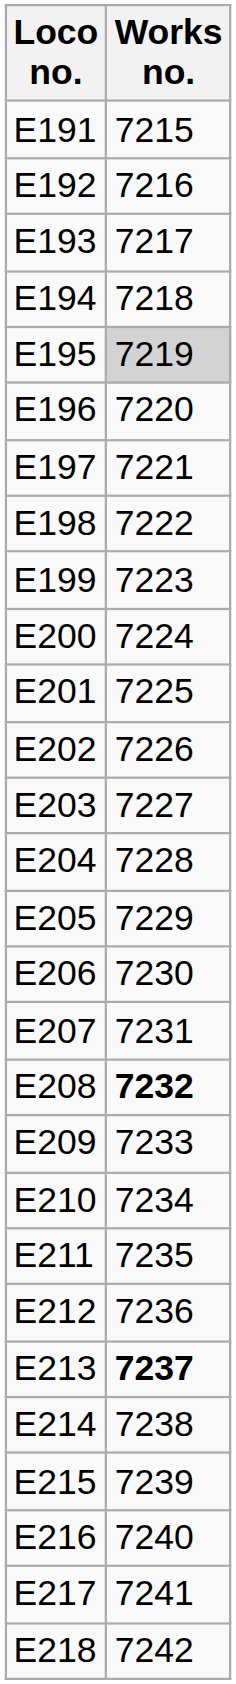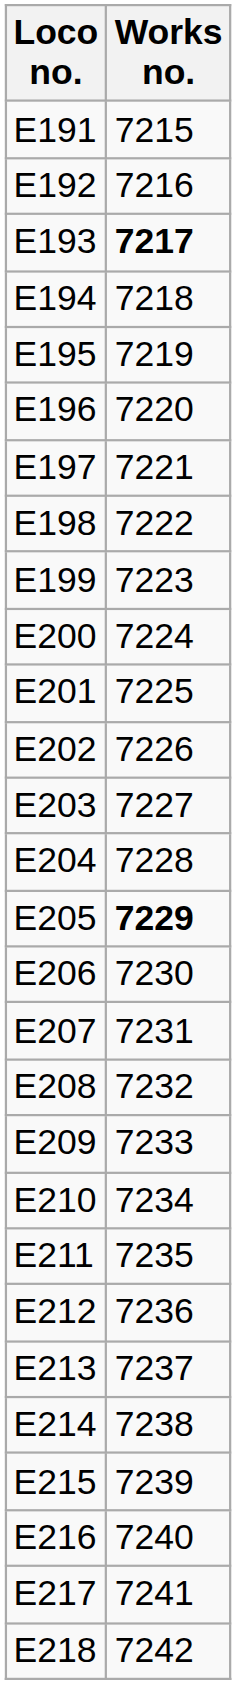E193 | Works no.: normal -> bold
E195 | Works no.: lightgrey background -> no background
E205 | Works no.: normal -> bold
E208 | Works no.: bold -> normal
E213 | Works no.: bold -> normal
